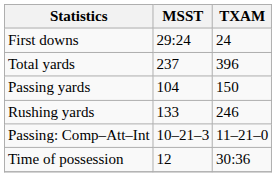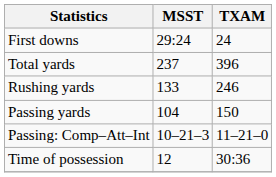rows swapped: Rushing yards <-> Passing yards
